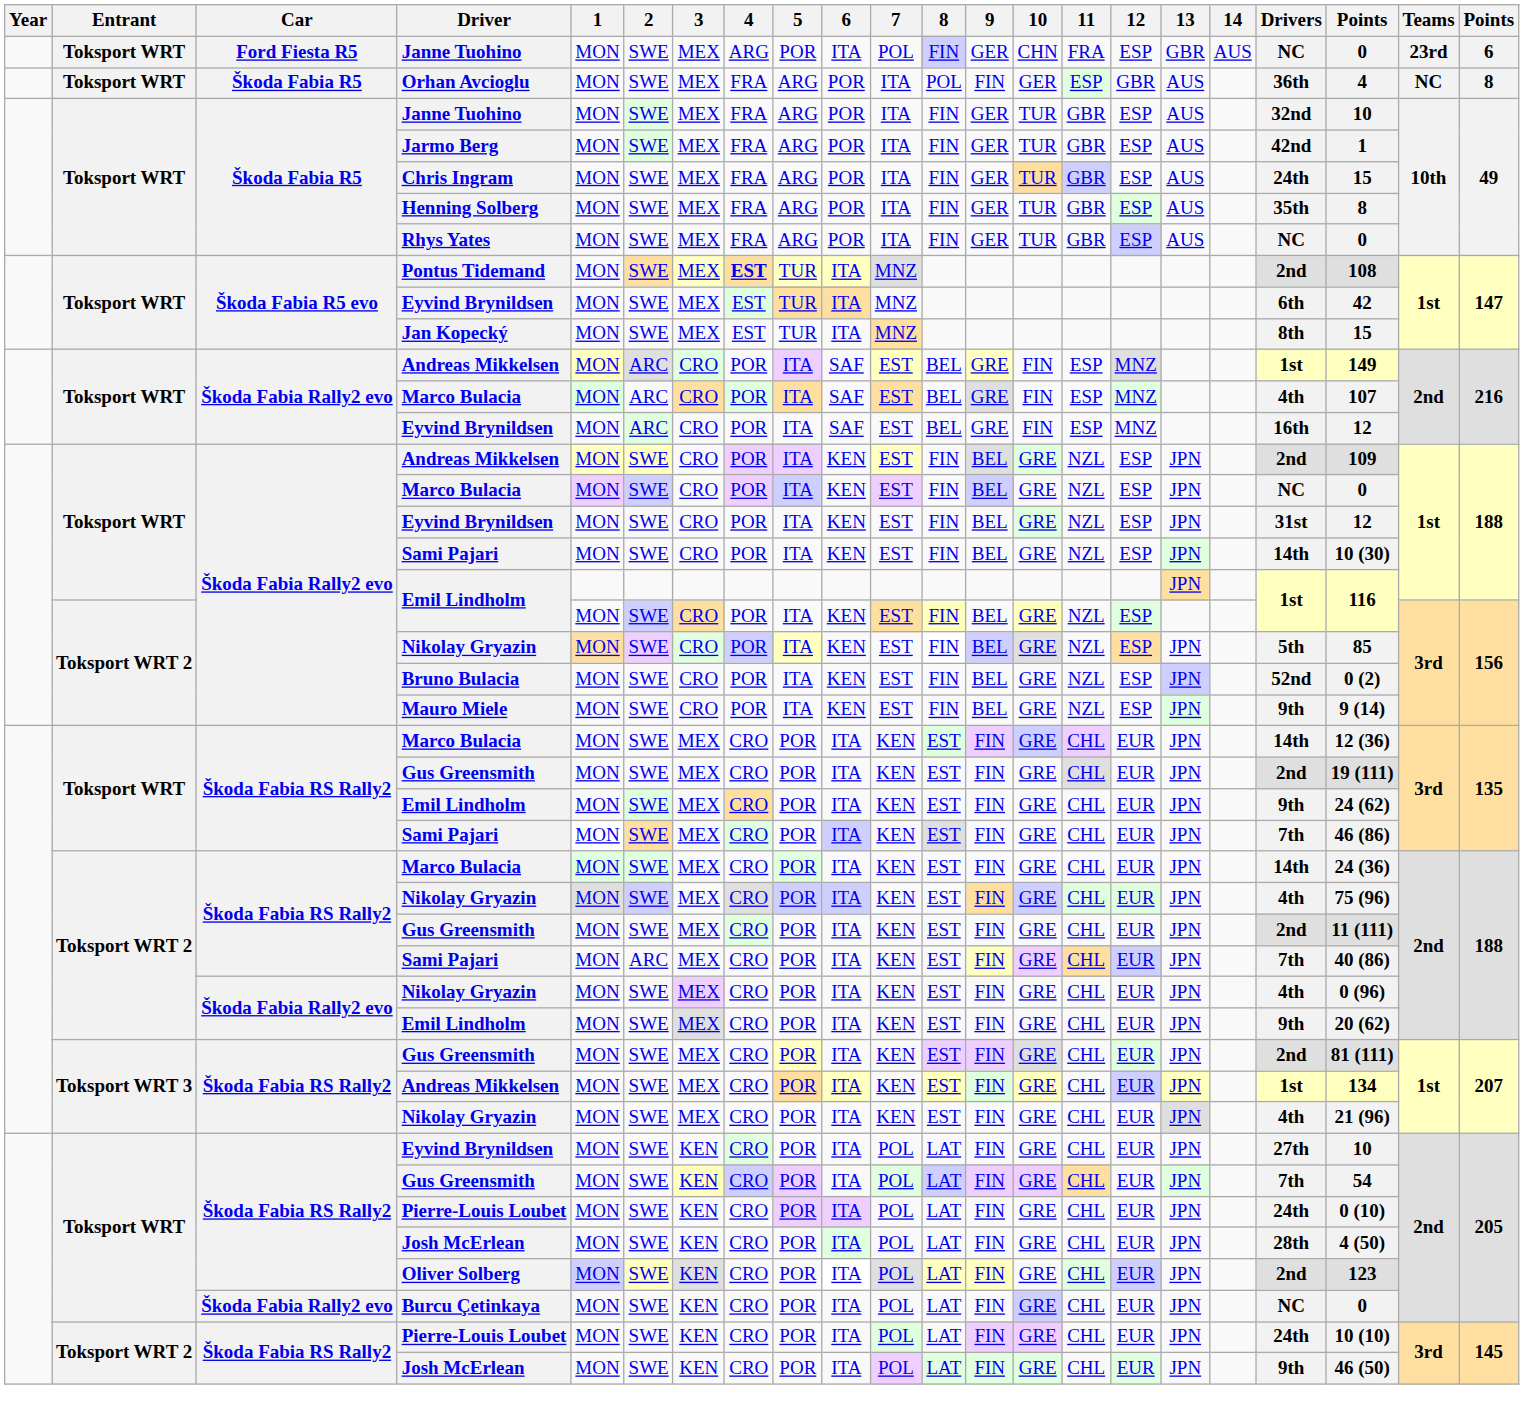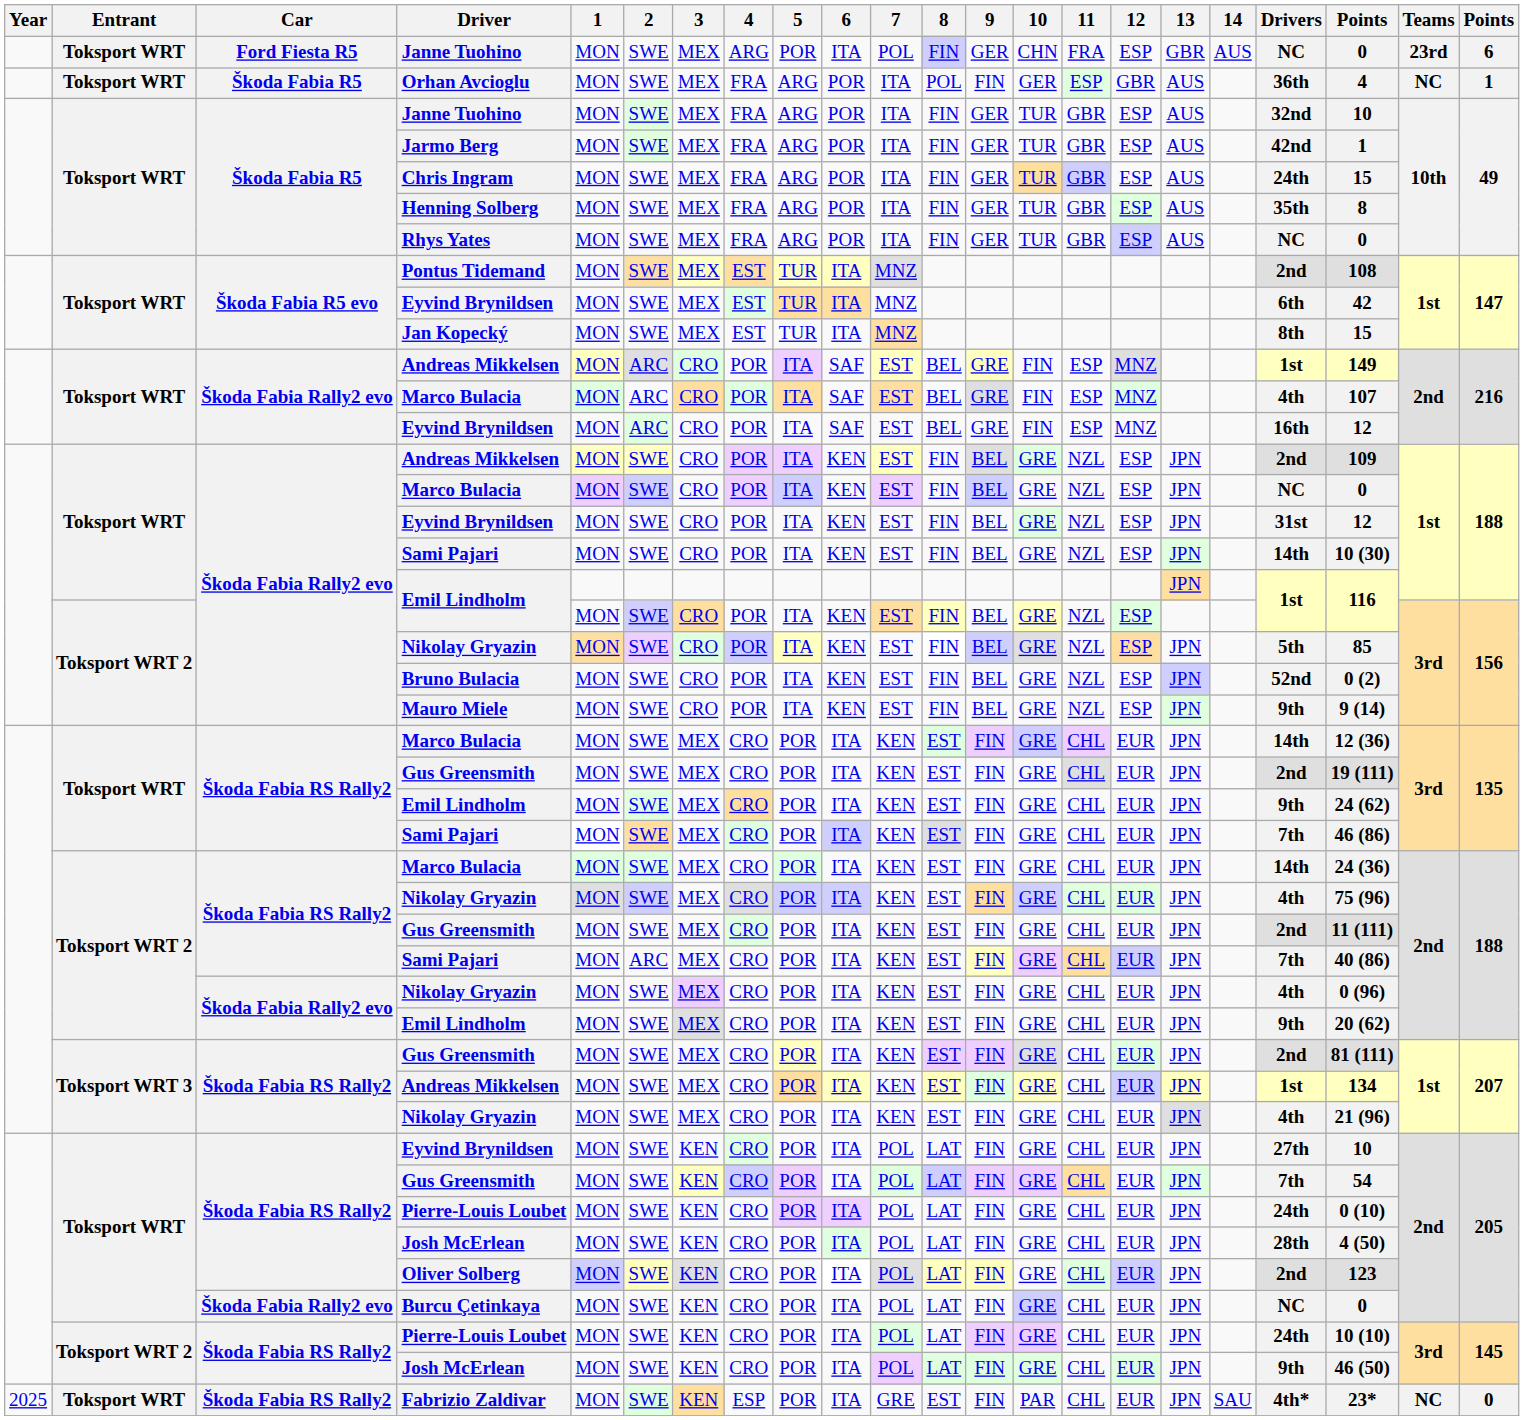Orhan Avcioglu | column 22: 8 -> 1
Pontus Tidemand | 4: bold -> normal
+ row: 2025 | Toksport WRT | Škoda Fabia RS Rally2 | Fabrizio Zaldivar | MON | SWE | KEN | ESP | POR | ITA | GRE | EST | FIN | PAR | CHL | EUR | JPN | SAU | 4th* | 23* | NC | 0
